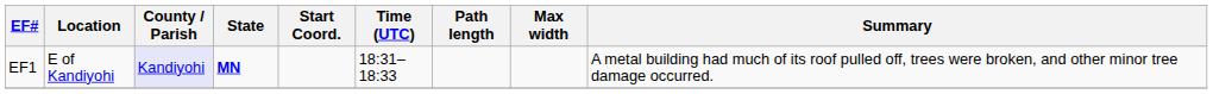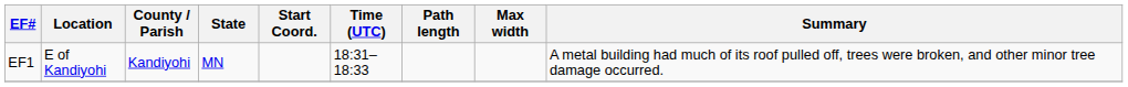EF1 | County / Parish: lavender background -> no background
EF1 | State: bold -> normal
